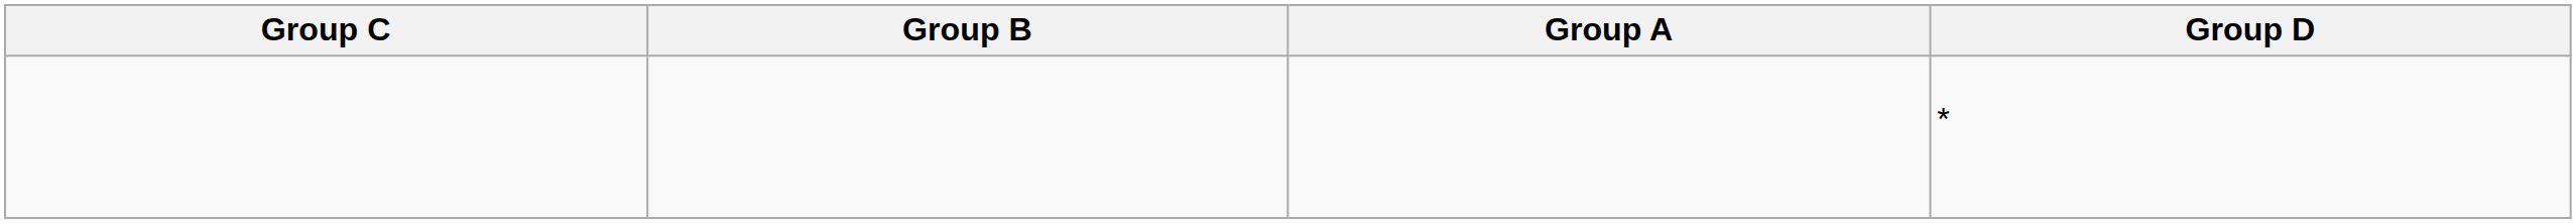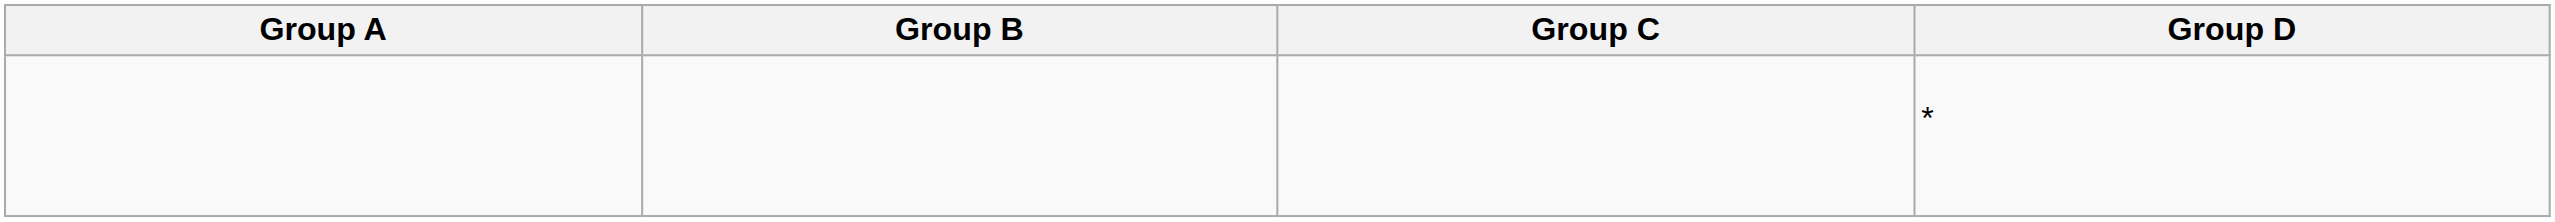columns swapped: Group A <-> Group C
